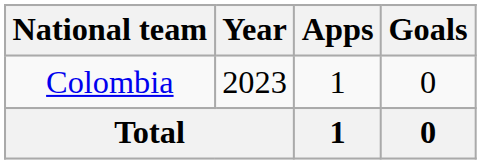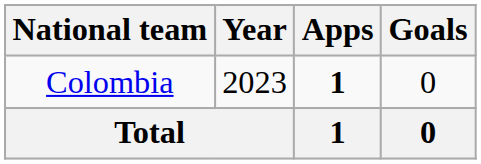Colombia | Apps: normal -> bold
